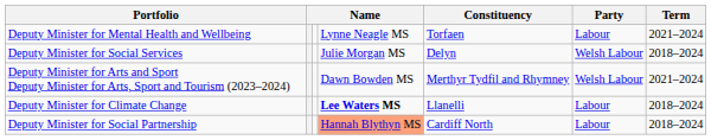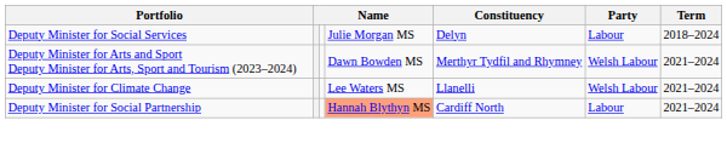- row: Deputy Minister for Mental Health and Wellbeing | Lynne Neagle MS | Torfaen | Labour | 2021–2024
Deputy Minister for Social Services | Party: Welsh Labour -> Labour
Deputy Minister for Climate Change | column 4: bold -> normal
Deputy Minister for Climate Change | Party: Labour -> Welsh Labour
Deputy Minister for Climate Change | Term: 2018–2024 -> 2021–2024
Deputy Minister for Social Partnership | Term: 2018–2024 -> 2021–2024
